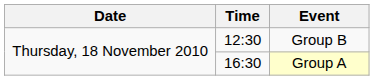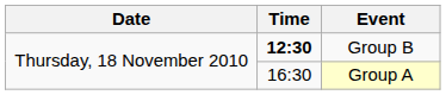Group B | Time: normal -> bold
